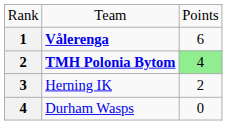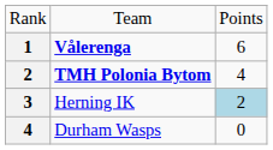TMH Polonia Bytom | column 3: lightgreen background -> no background
Herning IK | column 3: no background -> lightblue background
